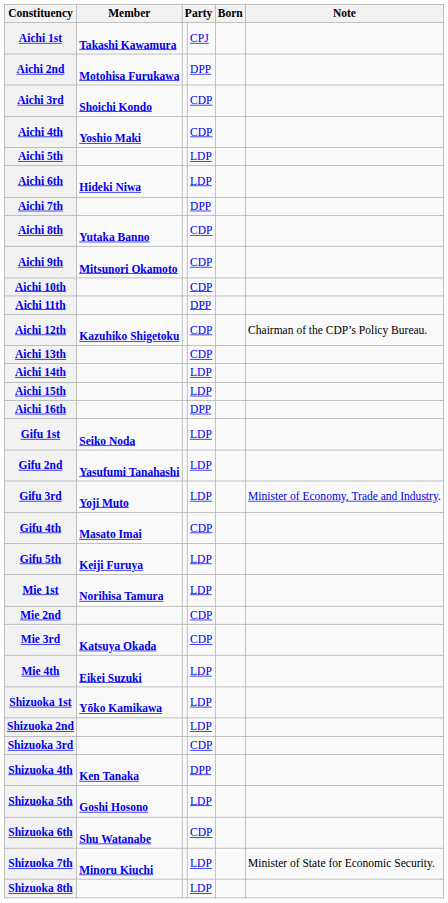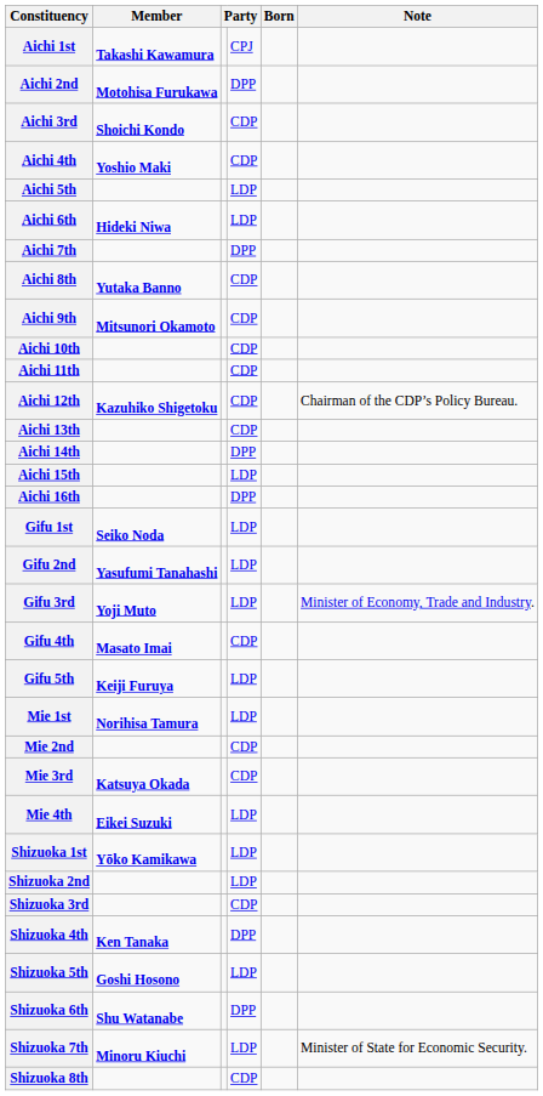Aichi 11th | column 4: DPP -> CDP
Aichi 14th | column 4: LDP -> DPP
Shizuoka 6th | column 4: CDP -> DPP
Shizuoka 8th | column 4: LDP -> CDP
